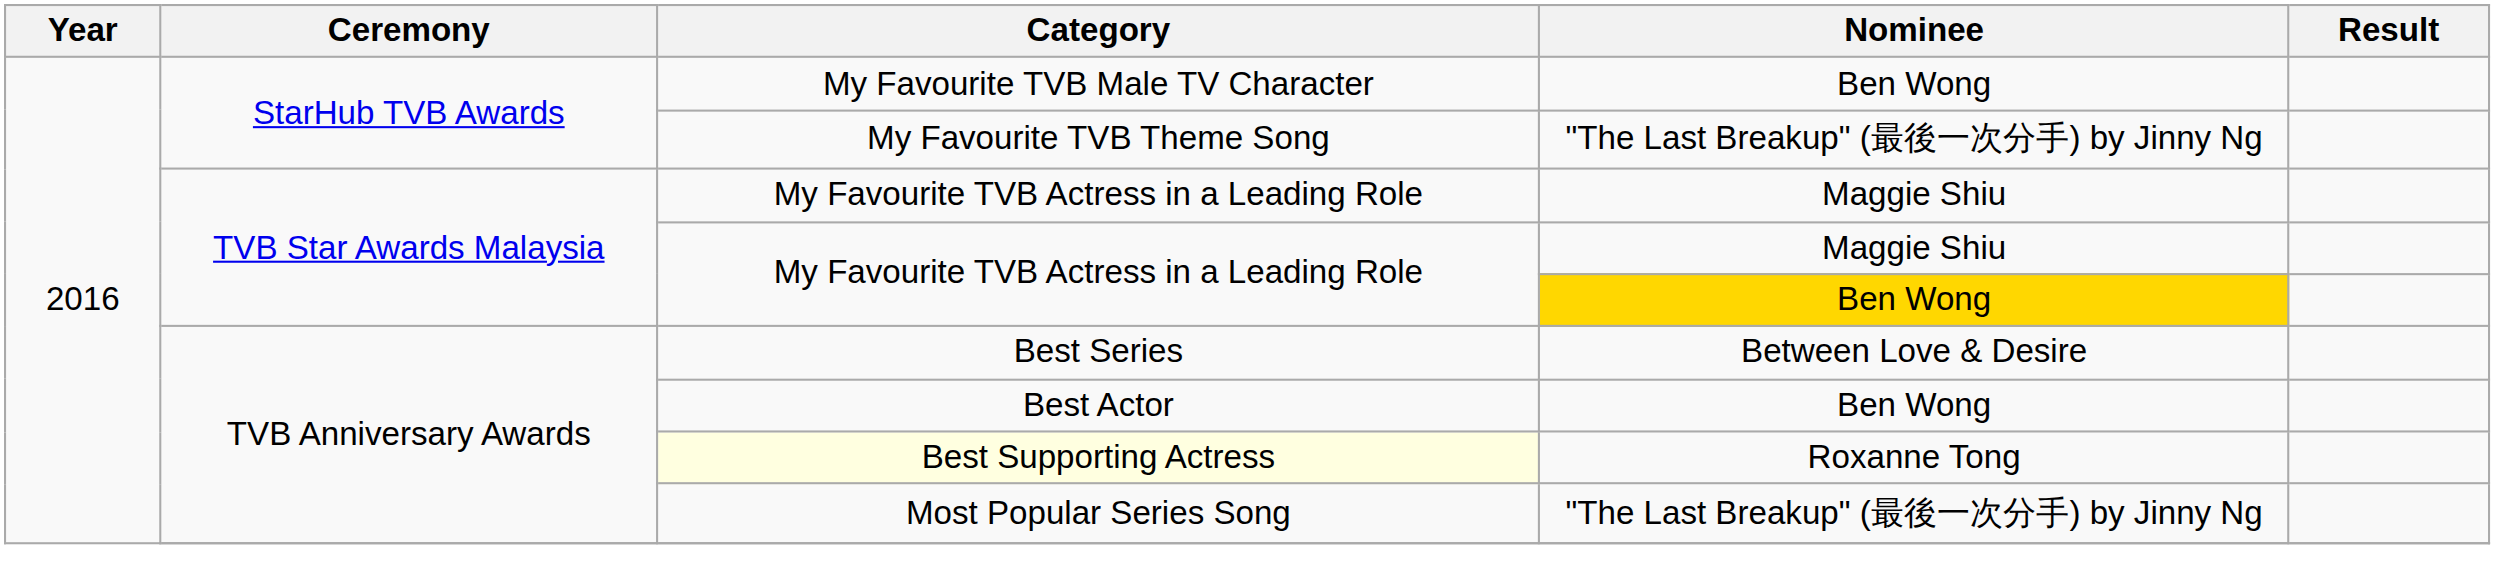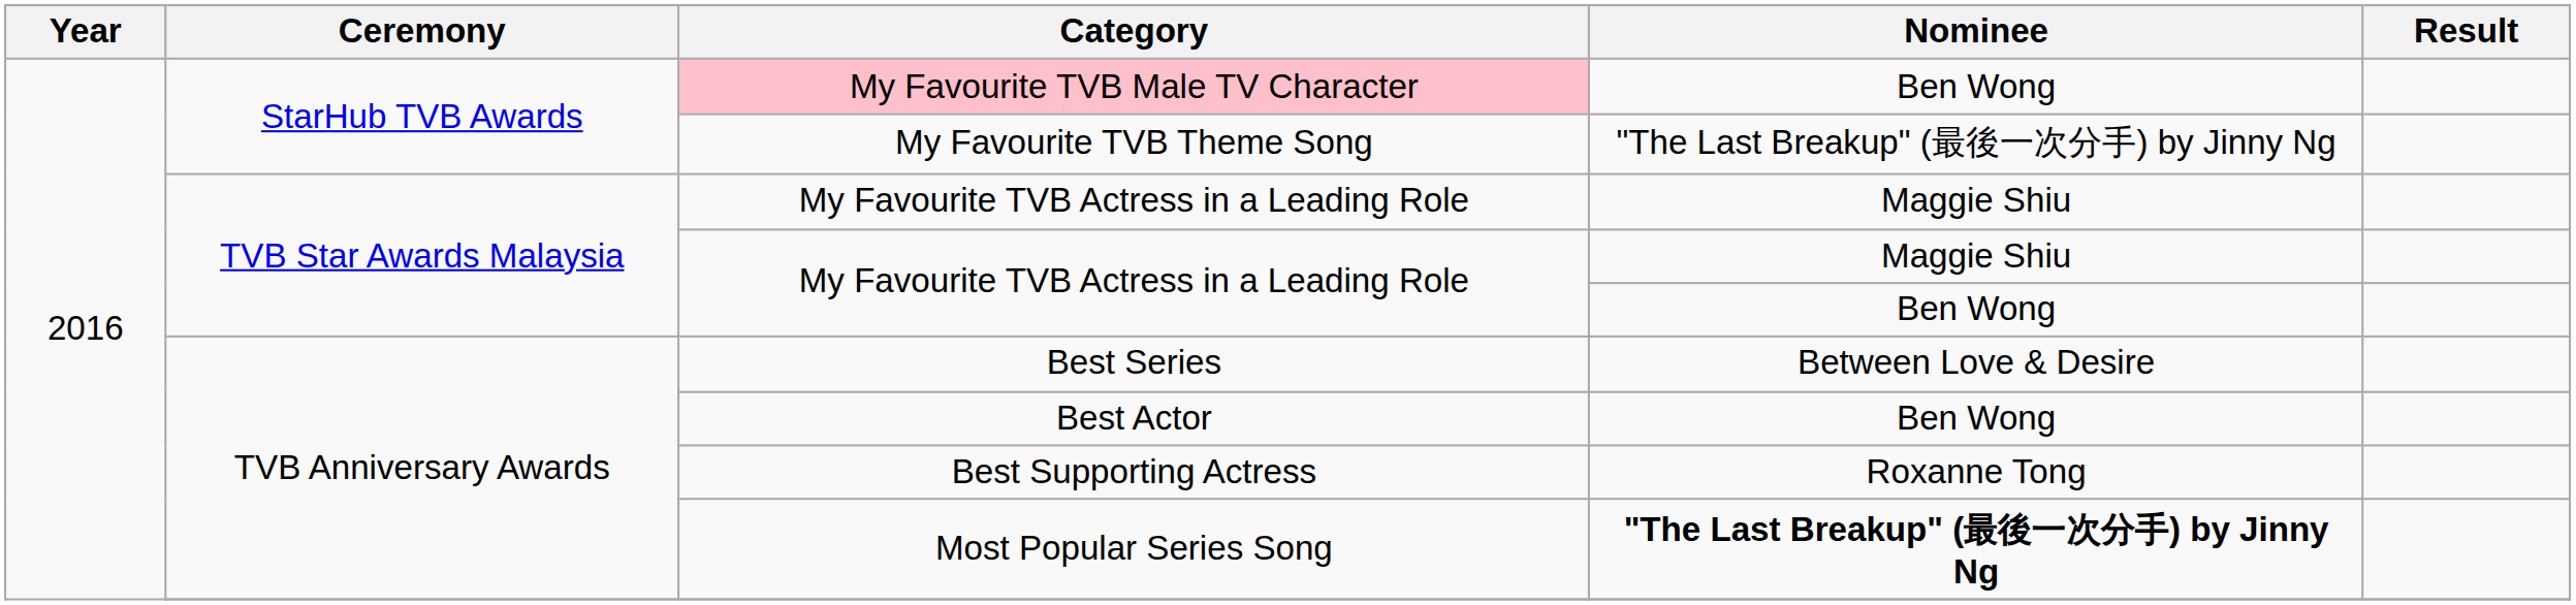My Favourite TVB Male TV Character | Category: no background -> pink background
My Favourite TVB Actress in a Leading Role / Ben Wong | Nominee: gold background -> no background
Best Supporting Actress | Category: lightyellow background -> no background
Most Popular Series Song | Nominee: normal -> bold
